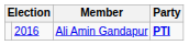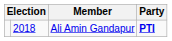Ali Amin Gandapur | column 2: 2016 -> 2018
